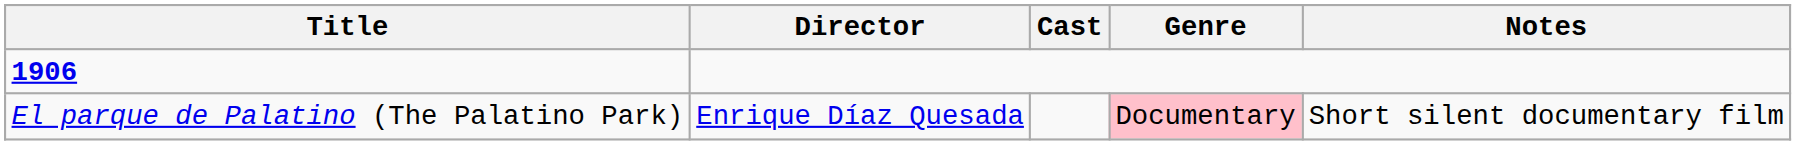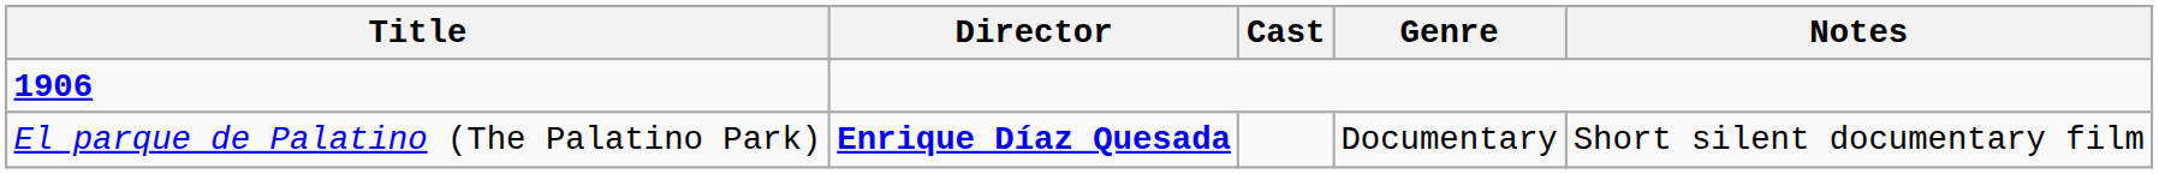El parque de Palatino (The Palatino Park) | Director: normal -> bold
El parque de Palatino (The Palatino Park) | Genre: pink background -> no background
